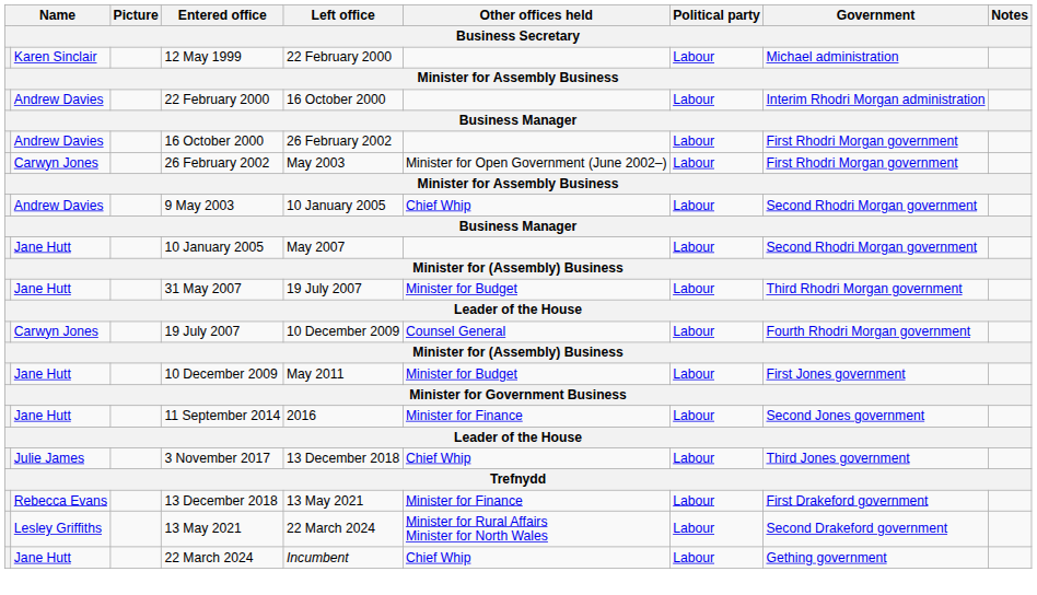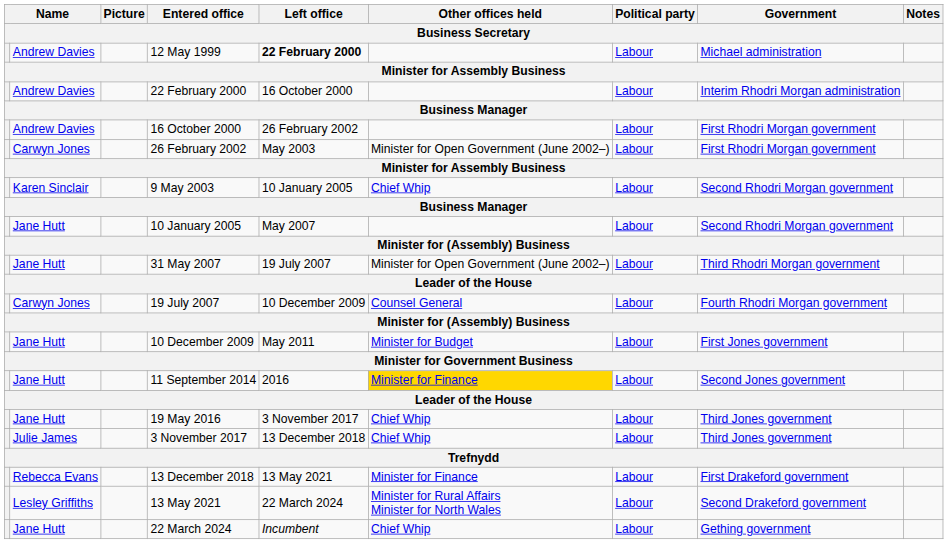12 May 1999 | column 2: Karen Sinclair -> Andrew Davies
12 May 1999 | Left office: normal -> bold
9 May 2003 | column 2: Andrew Davies -> Karen Sinclair
31 May 2007 | Other offices held: Minister for Budget -> Minister for Open Government (June 2002–)
11 September 2014 | Other offices held: no background -> gold background
+ row: Jane Hutt | 19 May 2016 | 3 November 2017 | Chief Whip | Labour | Third Jones government
